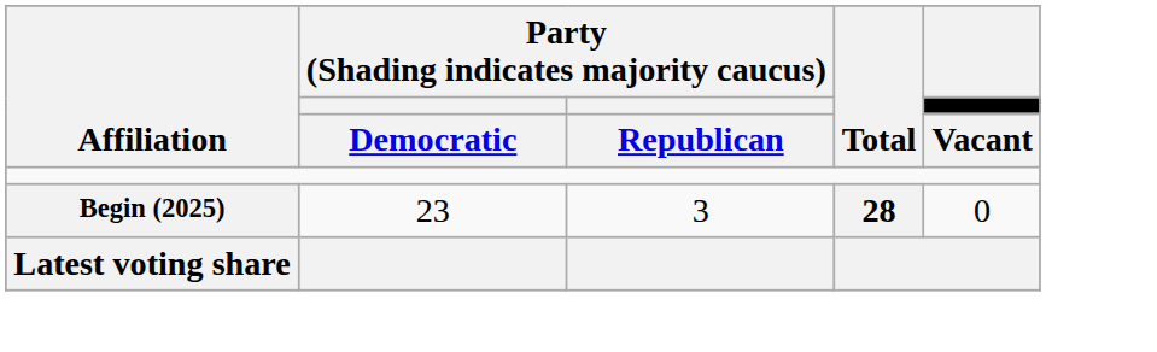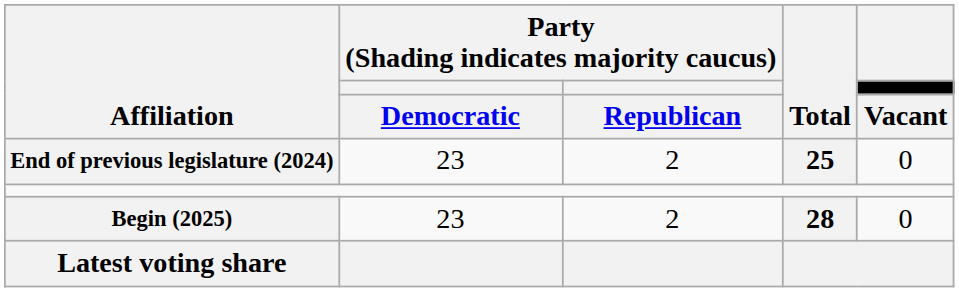+ row: End of previous legislature (2024) | 23 | 2 | 25 | 0
Begin (2025) | Party (Shading indicates majority caucus) / Republican: 3 -> 2
